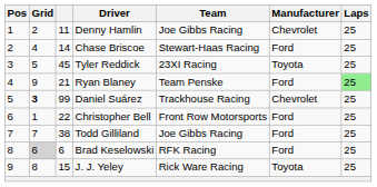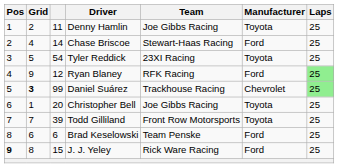Denny Hamlin | Manufacturer: Chevrolet -> Toyota
Tyler Reddick | column 3: 45 -> 54
Ryan Blaney | column 3: 21 -> 12
Ryan Blaney | Team: Team Penske -> RFK Racing
Daniel Suárez | Laps: no background -> lightgreen background
Christopher Bell | column 3: 22 -> 20
Christopher Bell | Team: Front Row Motorsports -> Joe Gibbs Racing
Christopher Bell | Manufacturer: Ford -> Toyota
Todd Gilliland | column 3: 38 -> 39
Todd Gilliland | Team: Joe Gibbs Racing -> Front Row Motorsports
Todd Gilliland | Manufacturer: Ford -> Toyota
Brad Keselowski | Grid: lightgrey background -> no background
Brad Keselowski | Team: RFK Racing -> Team Penske
J. J. Yeley | Pos: normal -> bold
J. J. Yeley | Manufacturer: Toyota -> Ford
